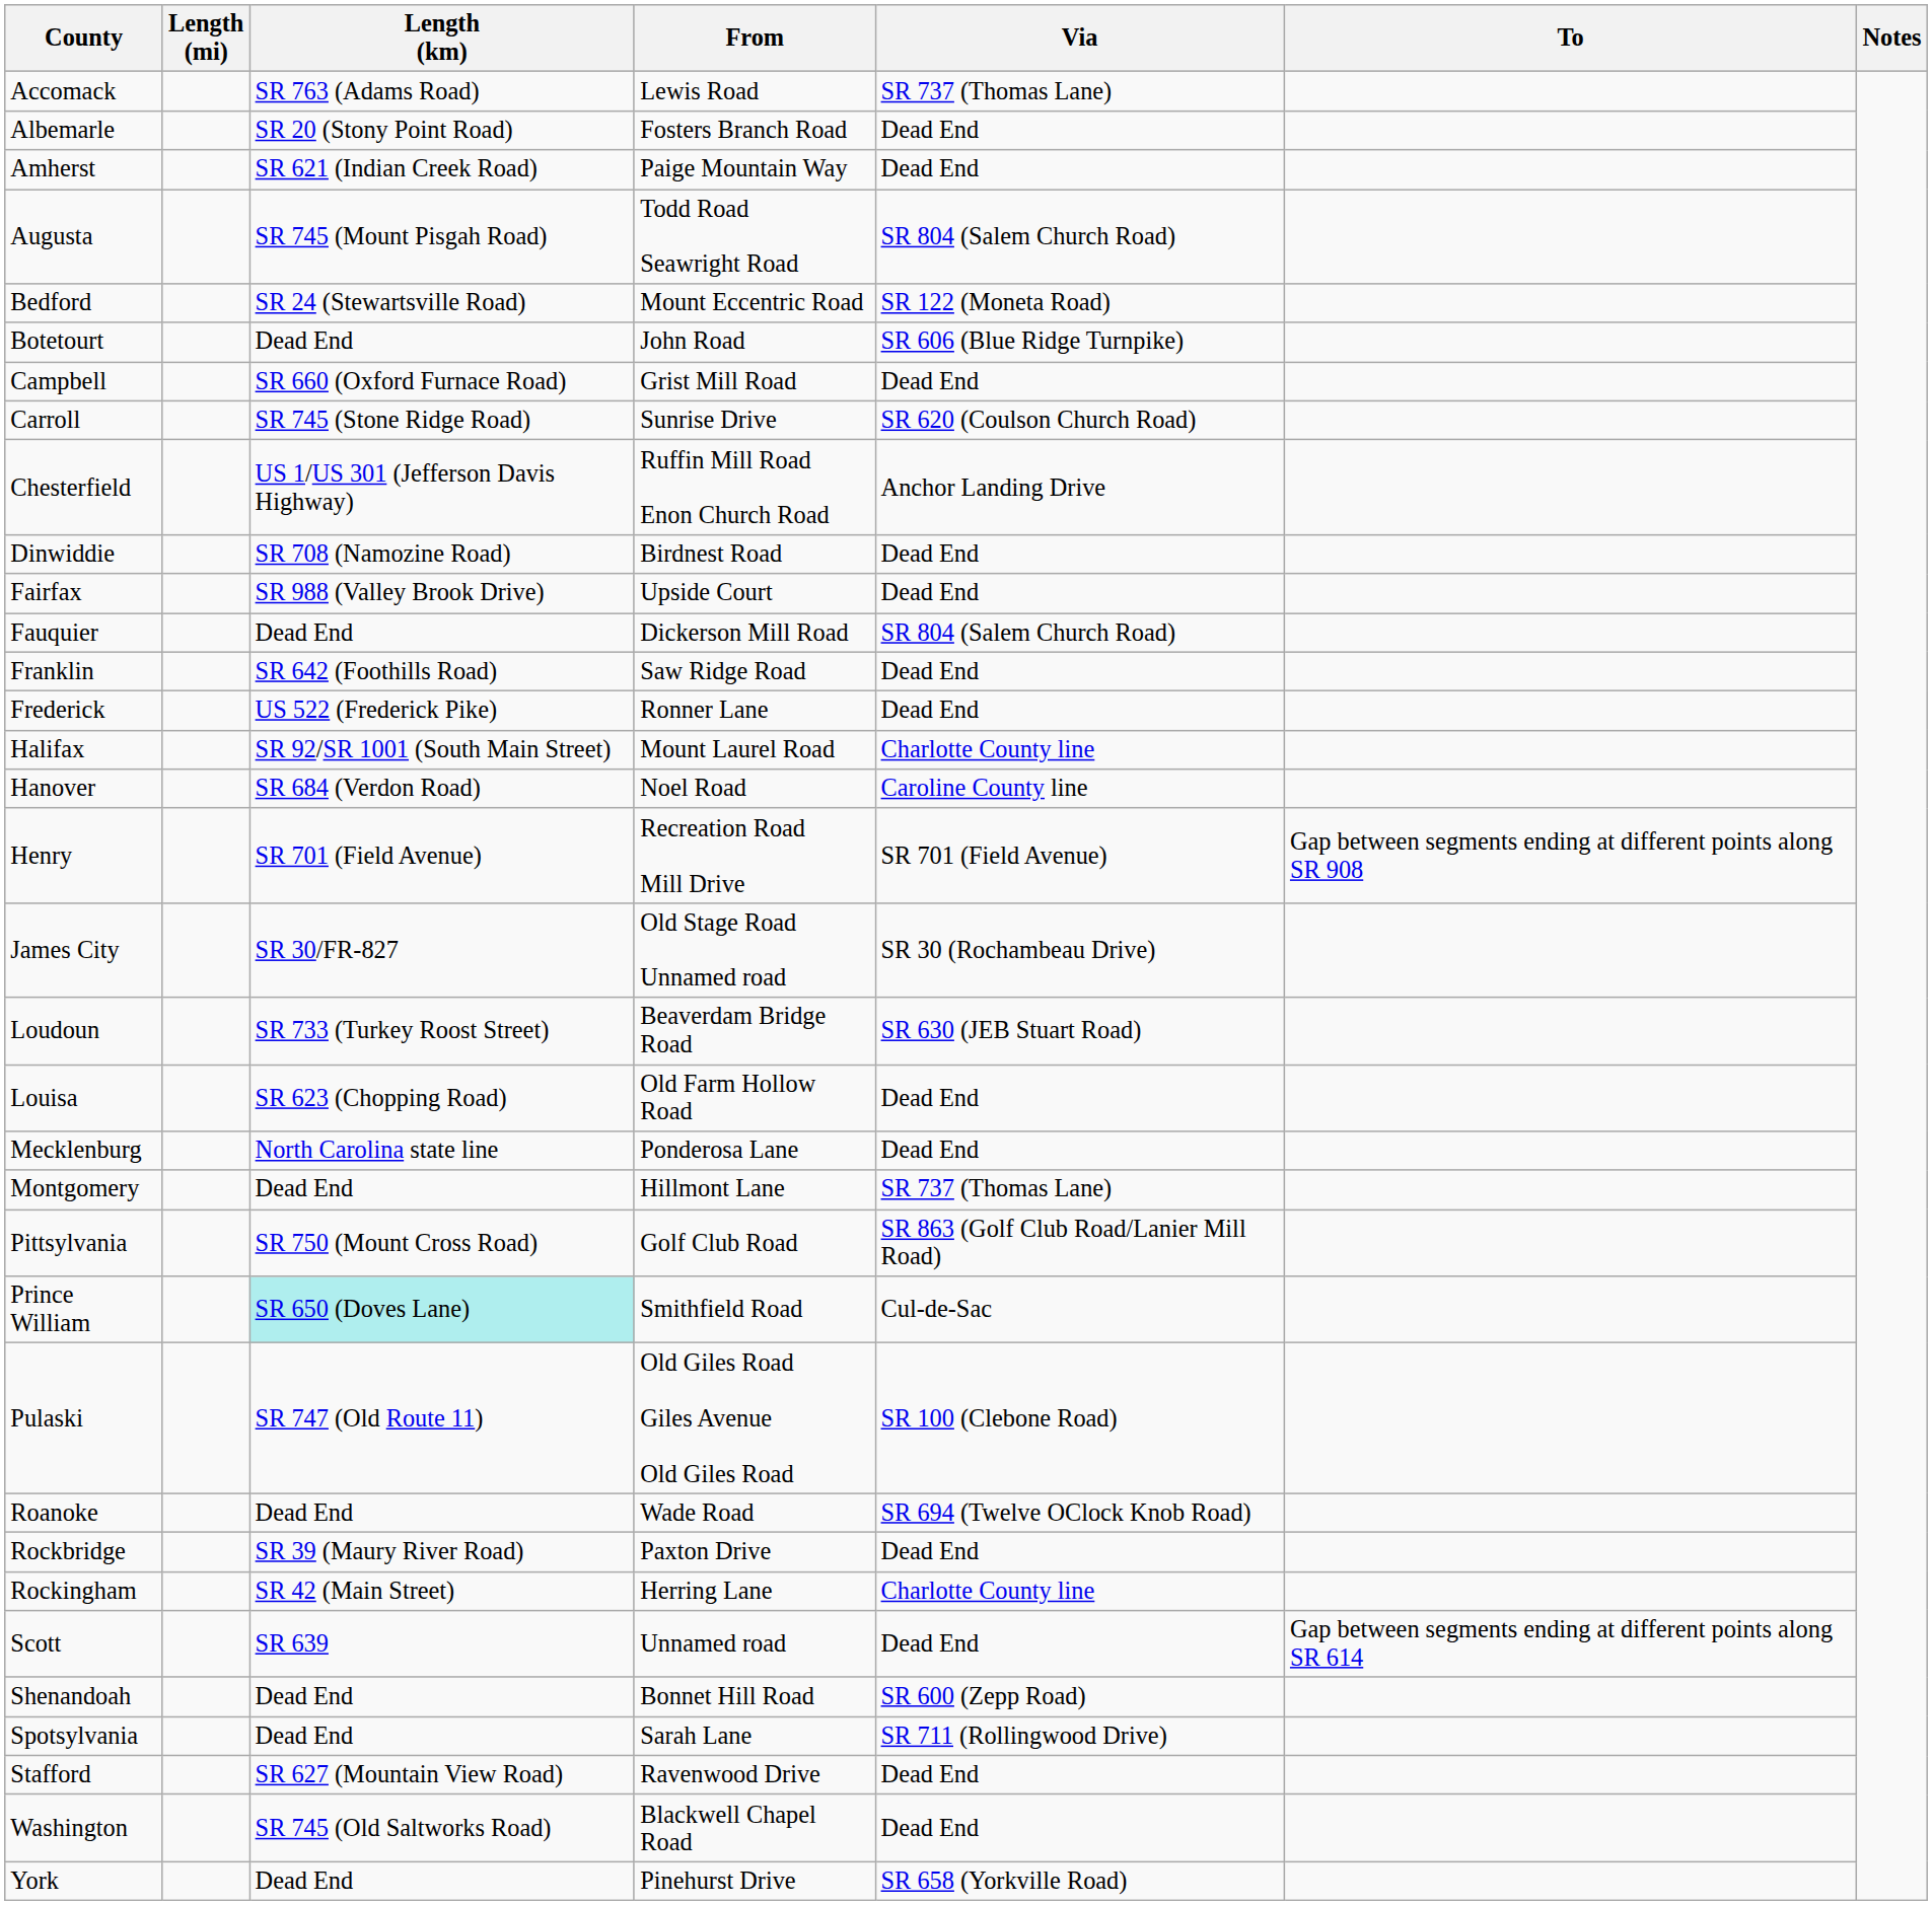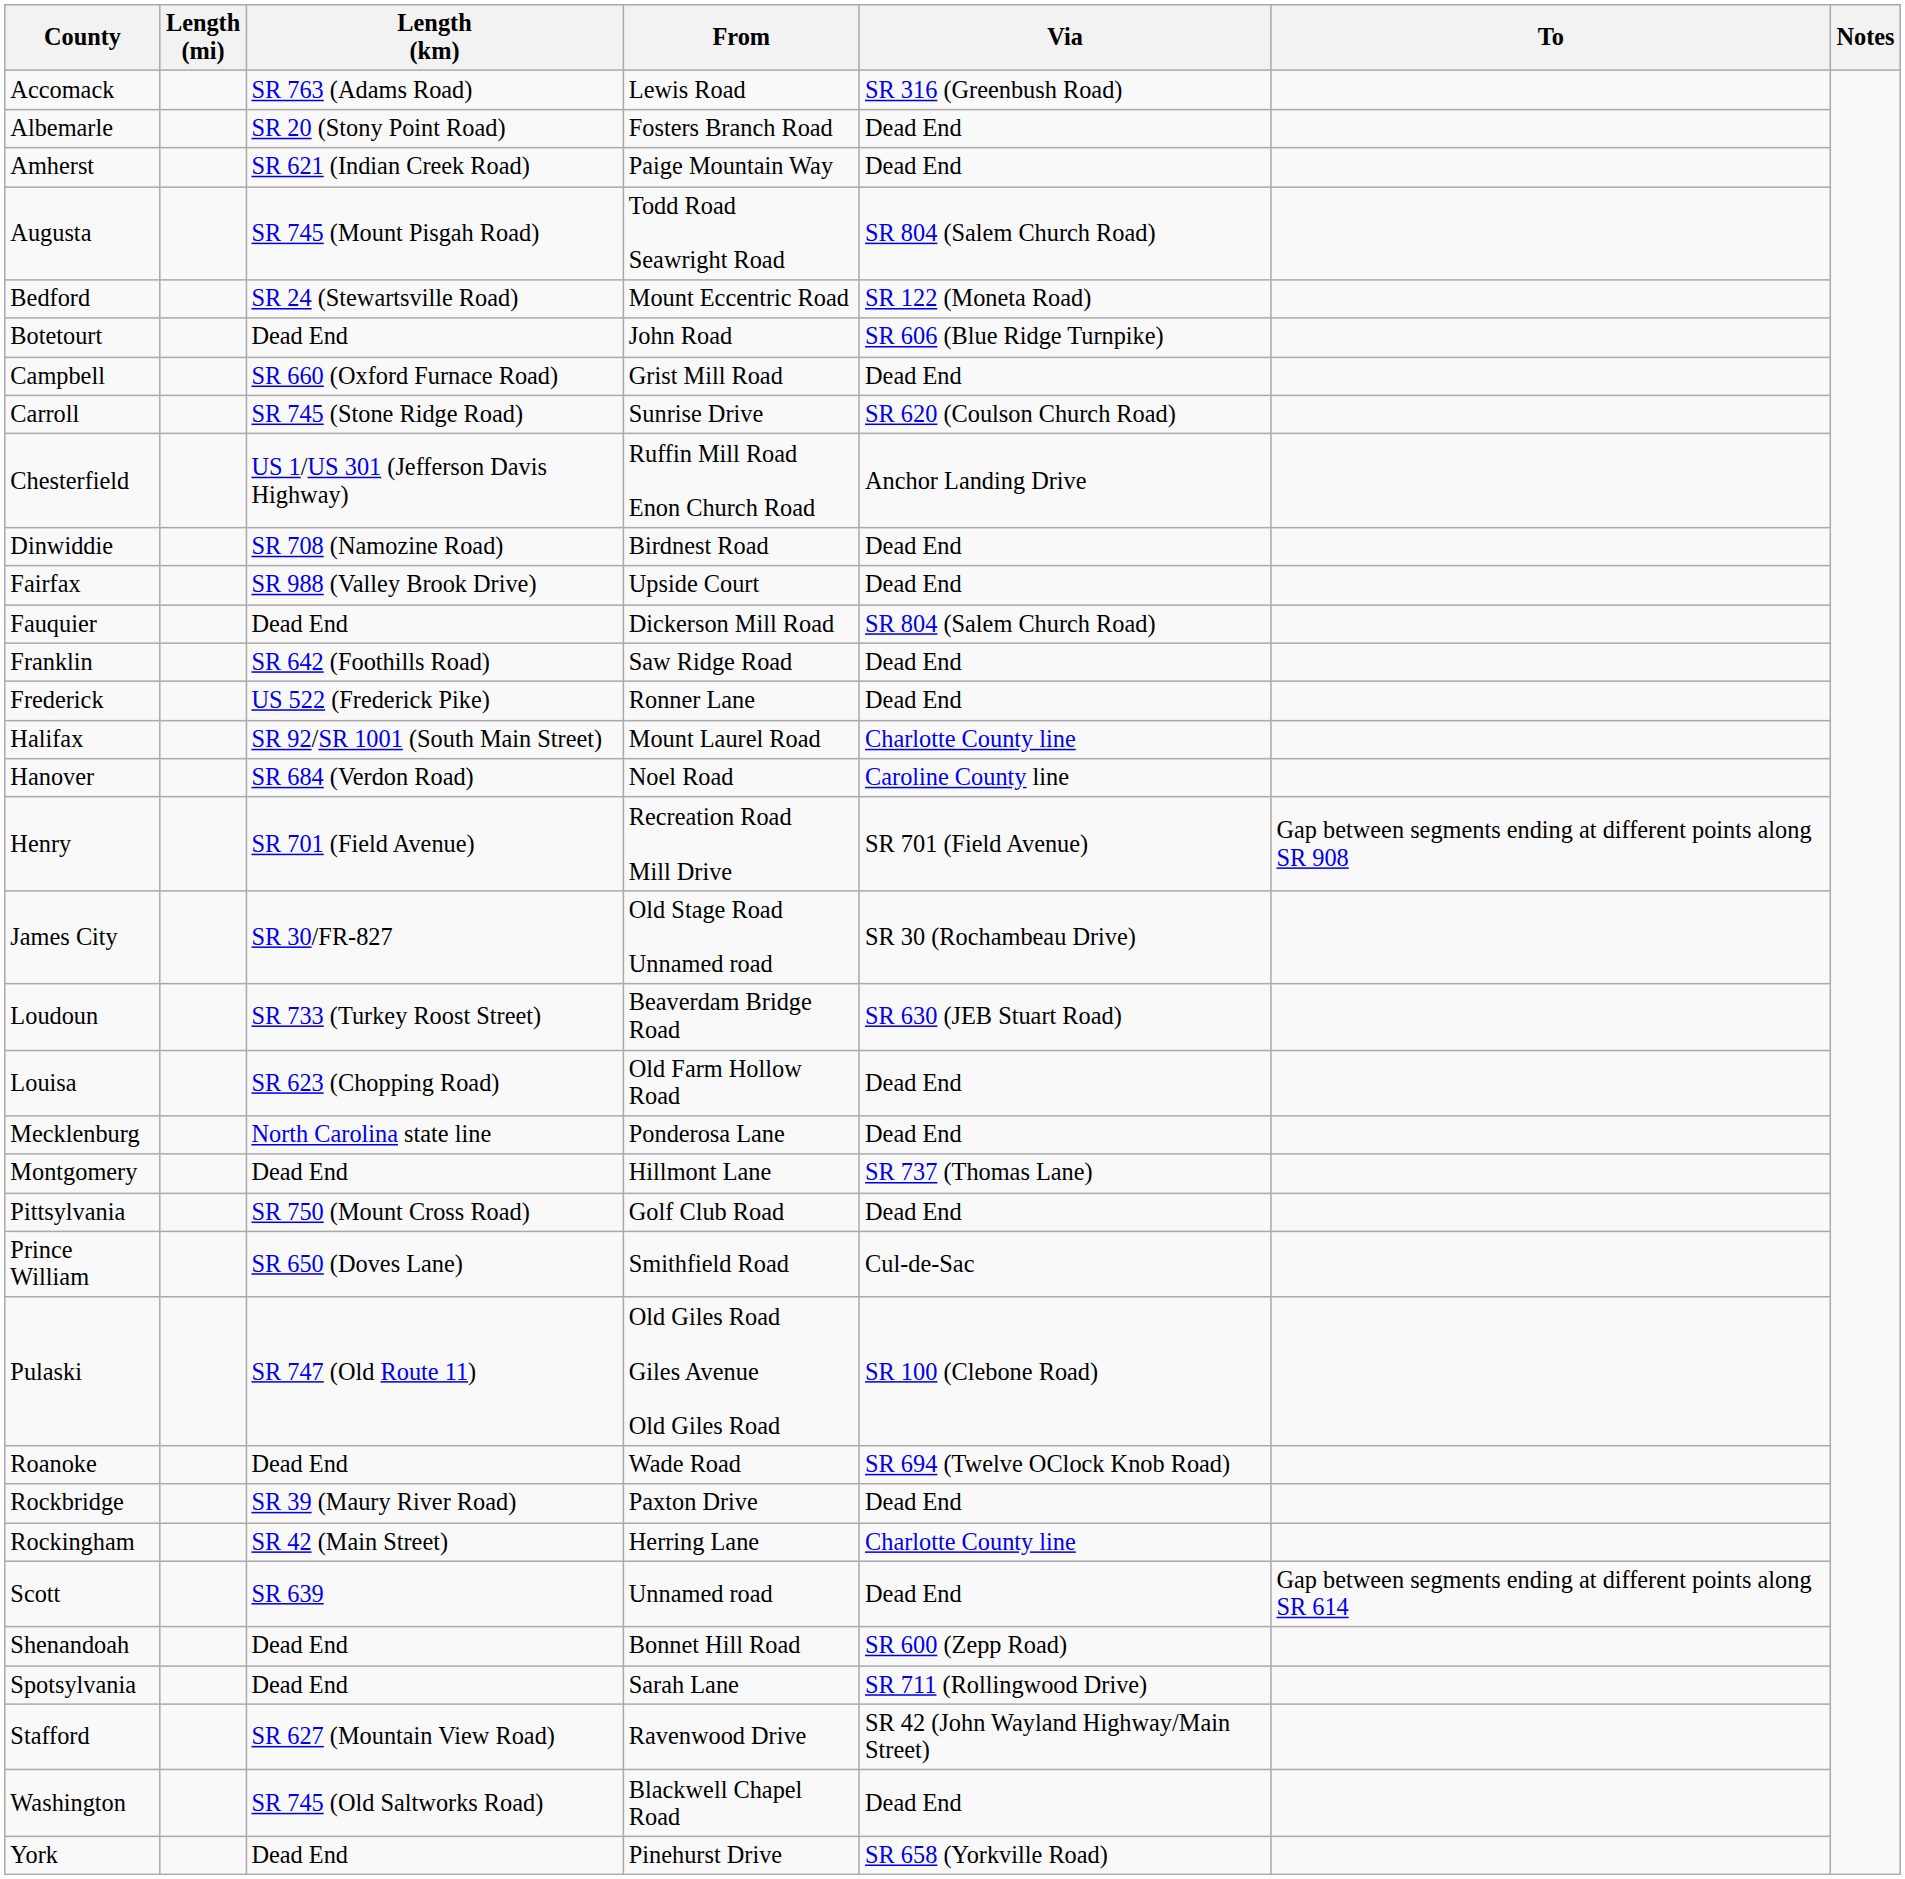Accomack | Via: SR 737 (Thomas Lane) -> SR 316 (Greenbush Road)
Pittsylvania | Via: SR 863 (Golf Club Road/Lanier Mill Road) -> Dead End
Prince William | Length (km): paleturquoise background -> no background
Stafford | Via: Dead End -> SR 42 (John Wayland Highway/Main Street)
